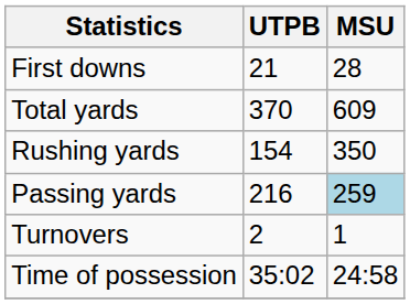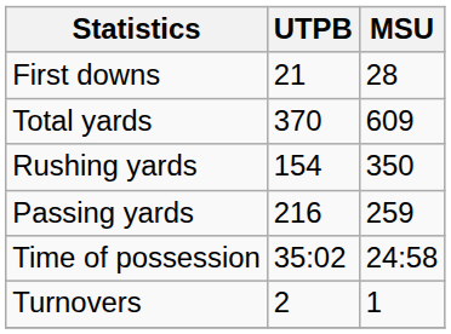Passing yards | MSU: lightblue background -> no background
rows swapped: Turnovers <-> Time of possession
